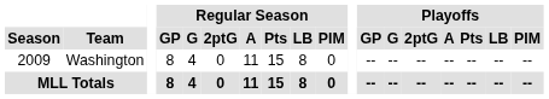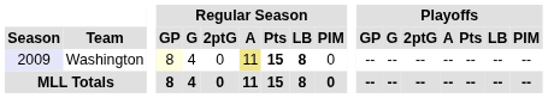Washington | Season: no background -> lavender background
Washington | Regular Season / GP: no background -> lightyellow background
Washington | Regular Season / A: no background -> khaki background
Washington | Regular Season / Pts: normal -> bold
Washington | Regular Season / LB: normal -> bold
